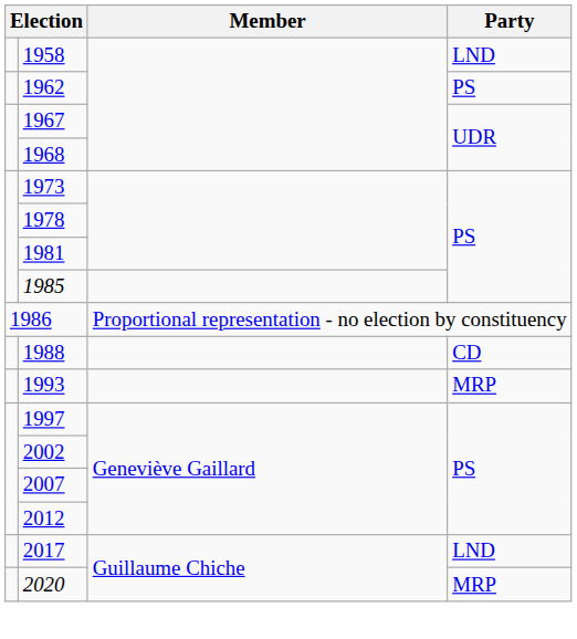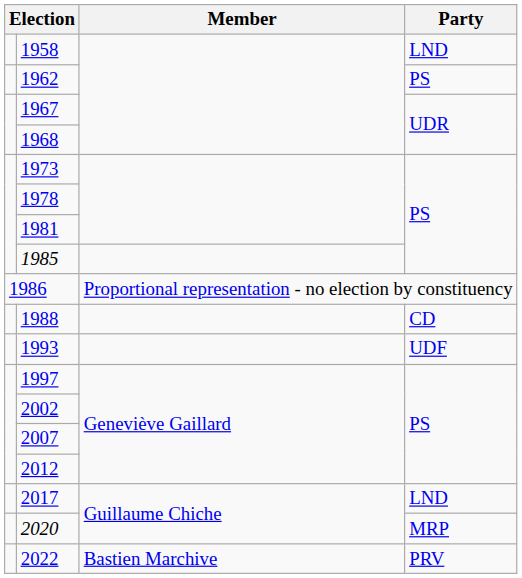1993 | Party: MRP -> UDF
+ row: 2022 | Bastien Marchive | PRV
